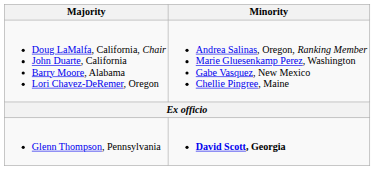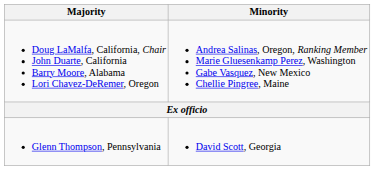Glenn Thompson, Pennsylvania | Minority: bold -> normal
